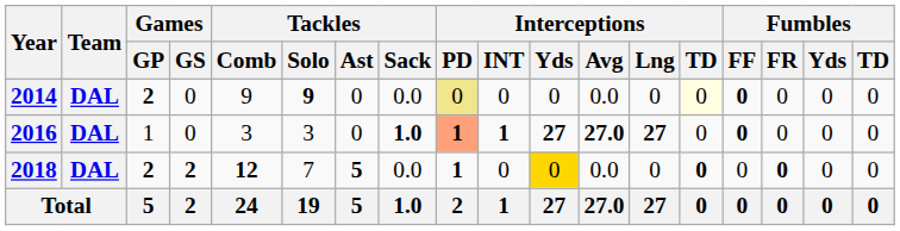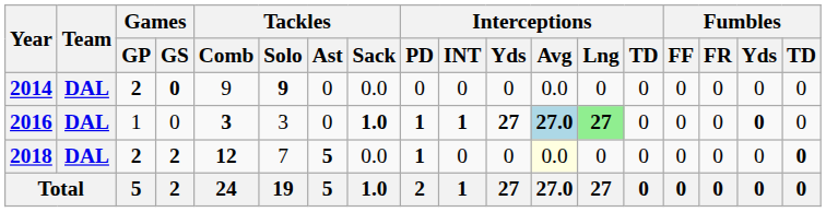2014 | Games / GS: normal -> bold
2014 | Interceptions / PD: khaki background -> no background
2014 | Interceptions / TD: lightyellow background -> no background
2014 | Fumbles / FF: bold -> normal
2016 | Tackles / Comb: normal -> bold
2016 | Interceptions / PD: lightsalmon background -> no background
2016 | Interceptions / Avg: no background -> lightblue background
2016 | Interceptions / Lng: no background -> lightgreen background
2016 | Fumbles / FF: bold -> normal
2016 | Fumbles / Yds: normal -> bold
2018 | Interceptions / Yds: gold background -> no background
2018 | Interceptions / Avg: no background -> lightyellow background
2018 | Interceptions / TD: bold -> normal
2018 | Fumbles / FR: bold -> normal
2018 | Fumbles / TD: normal -> bold
